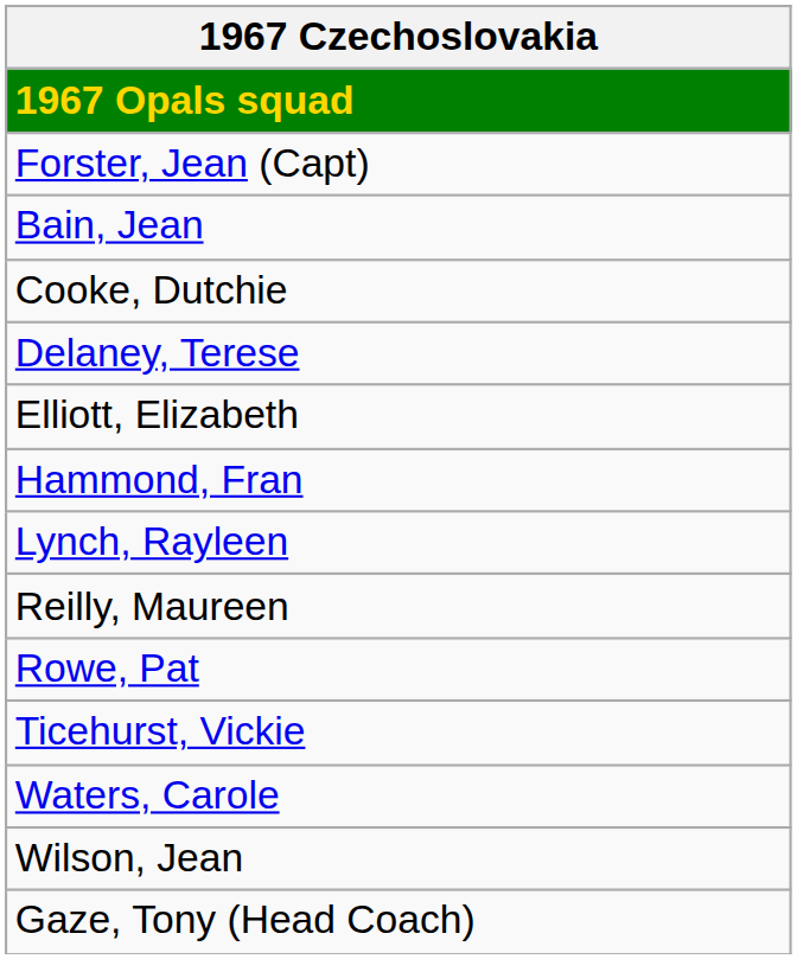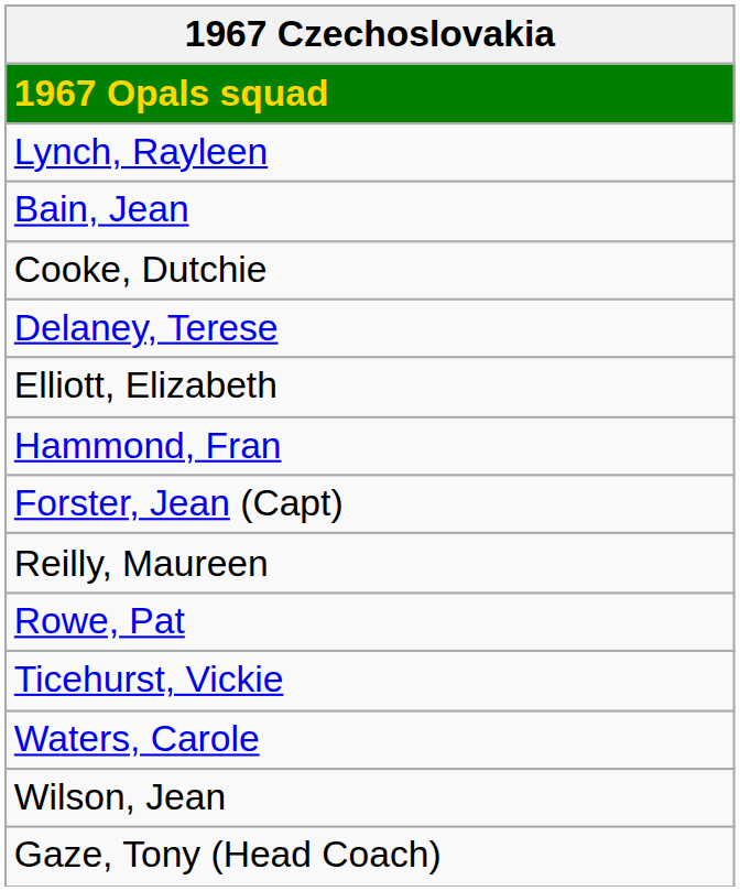row 3 | column 1: Forster, Jean (Capt) -> Lynch, Rayleen
row 9 | column 1: Lynch, Rayleen -> Forster, Jean (Capt)
